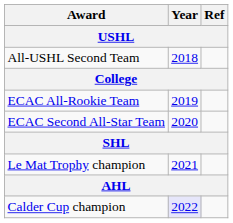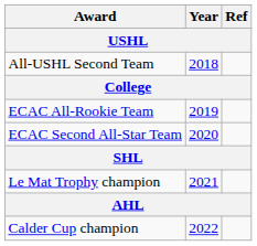Calder Cup champion | Year: lavender background -> no background
